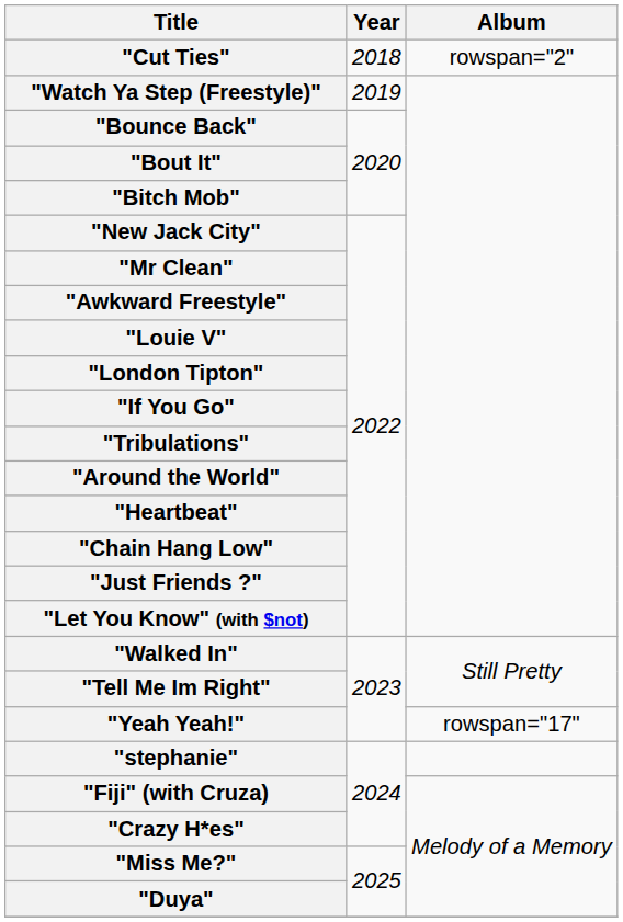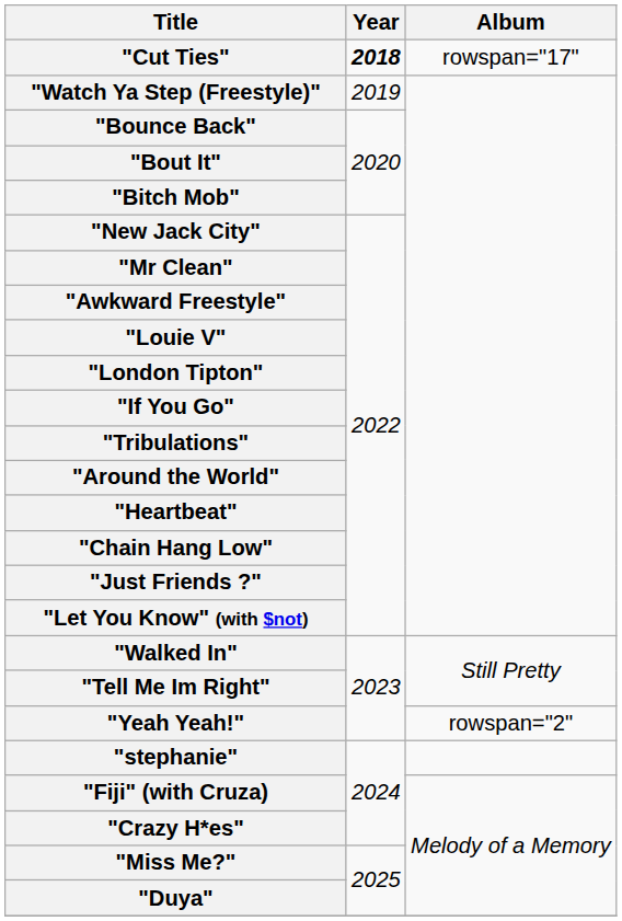"Cut Ties" | Year: normal -> bold
"Cut Ties" | Album: rowspan="2" -> rowspan="17"
"Yeah Yeah!" | Album: rowspan="17" -> rowspan="2"
